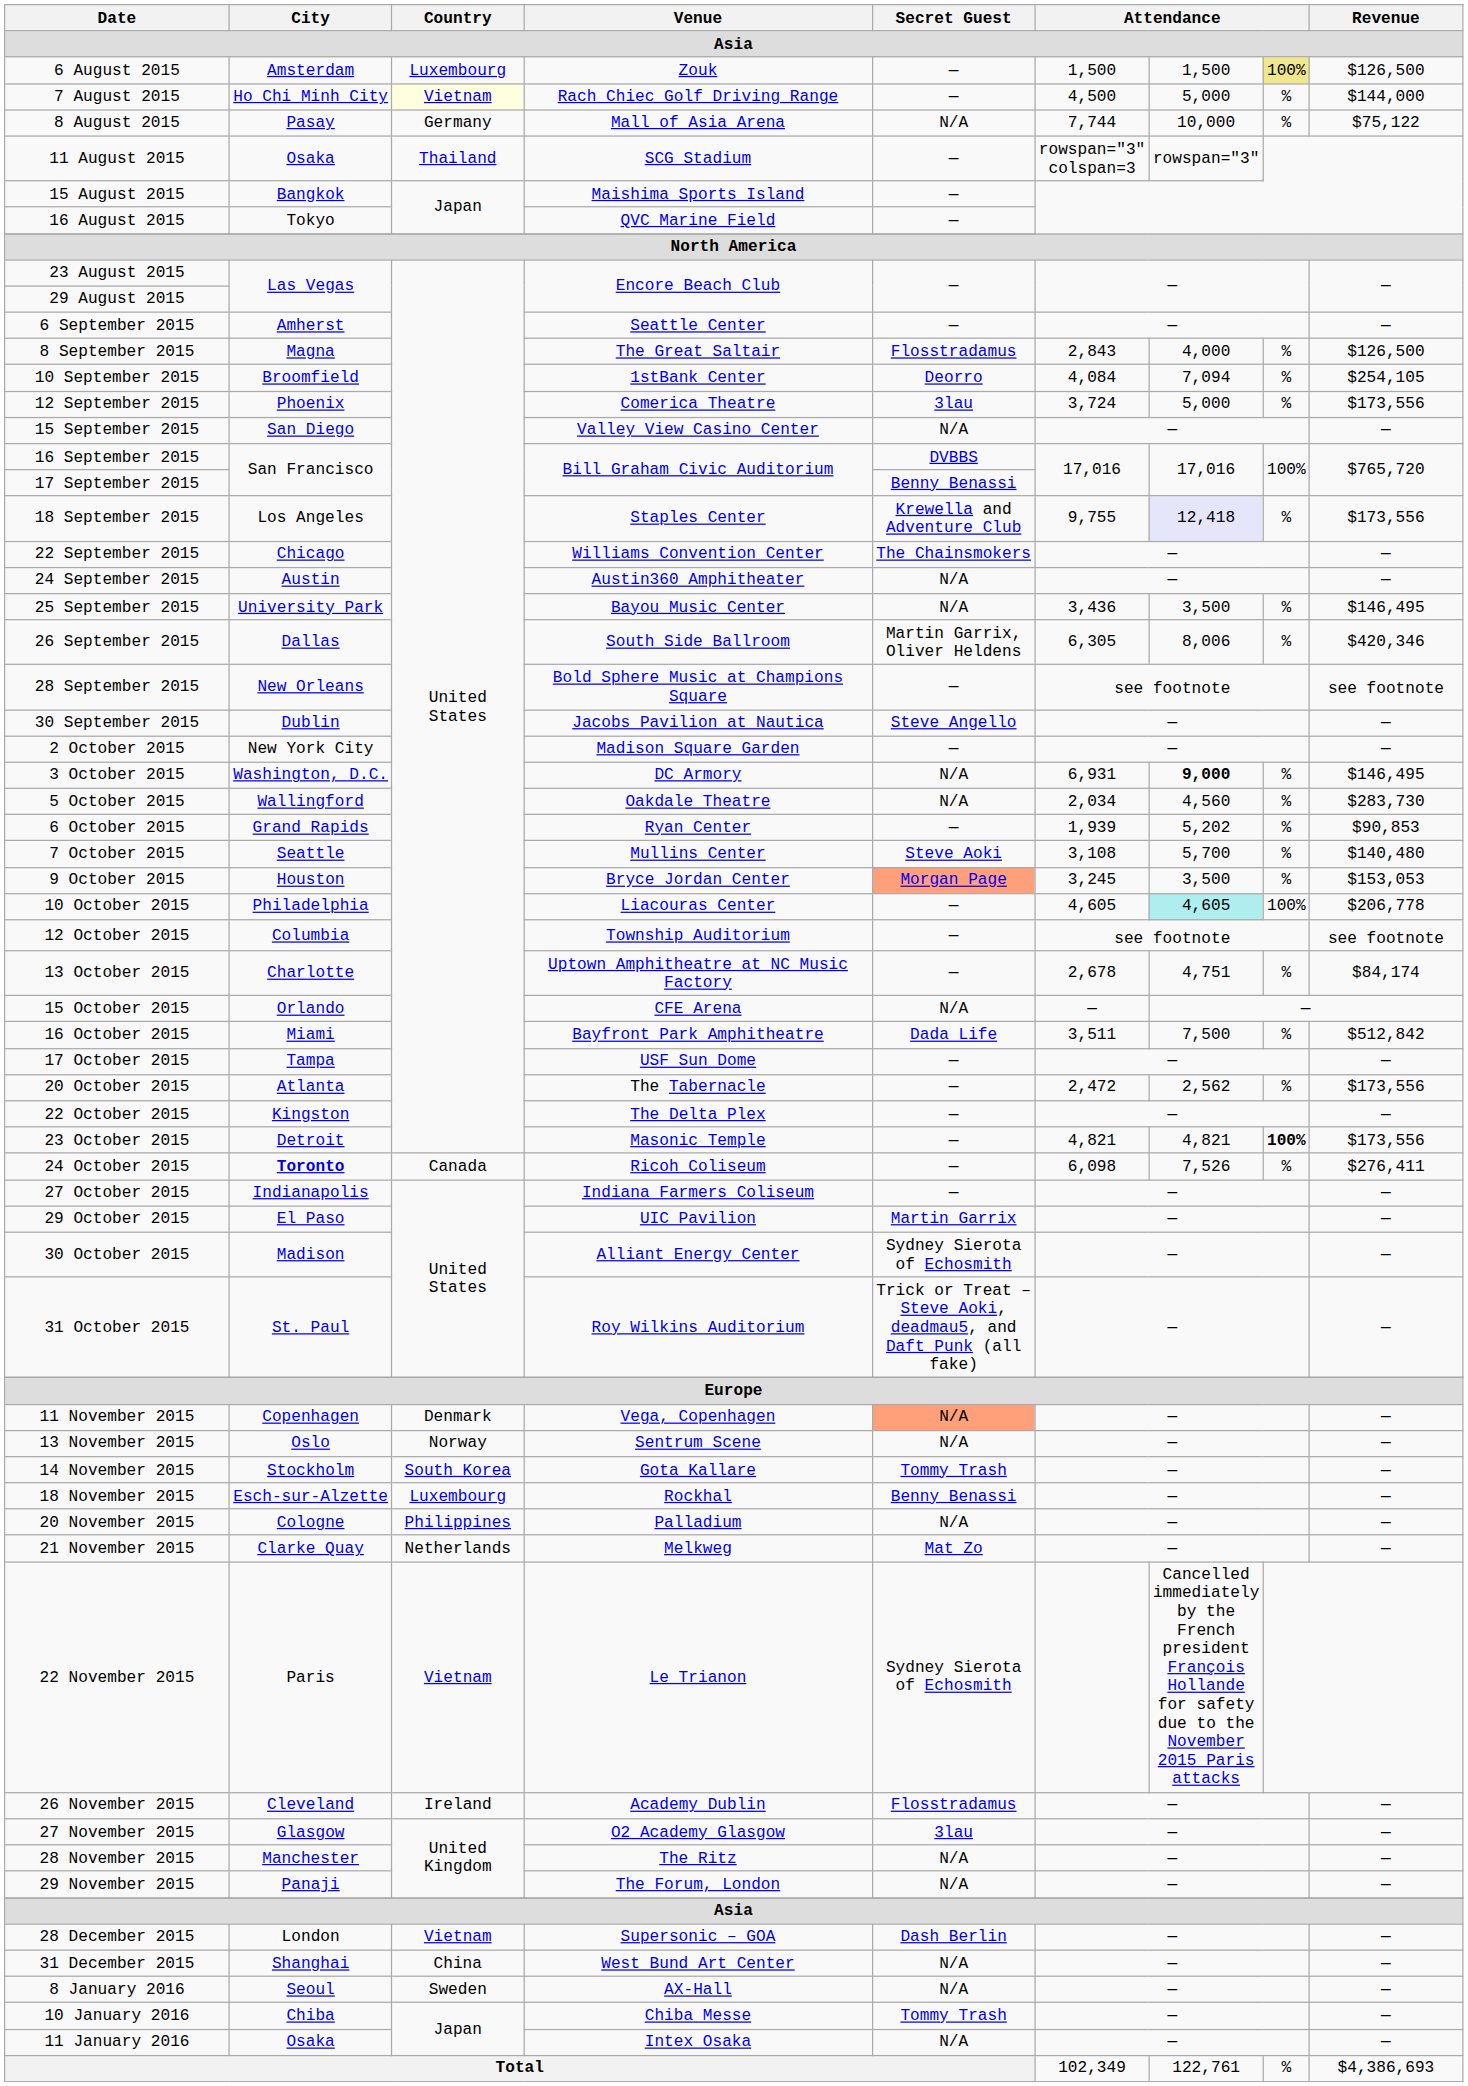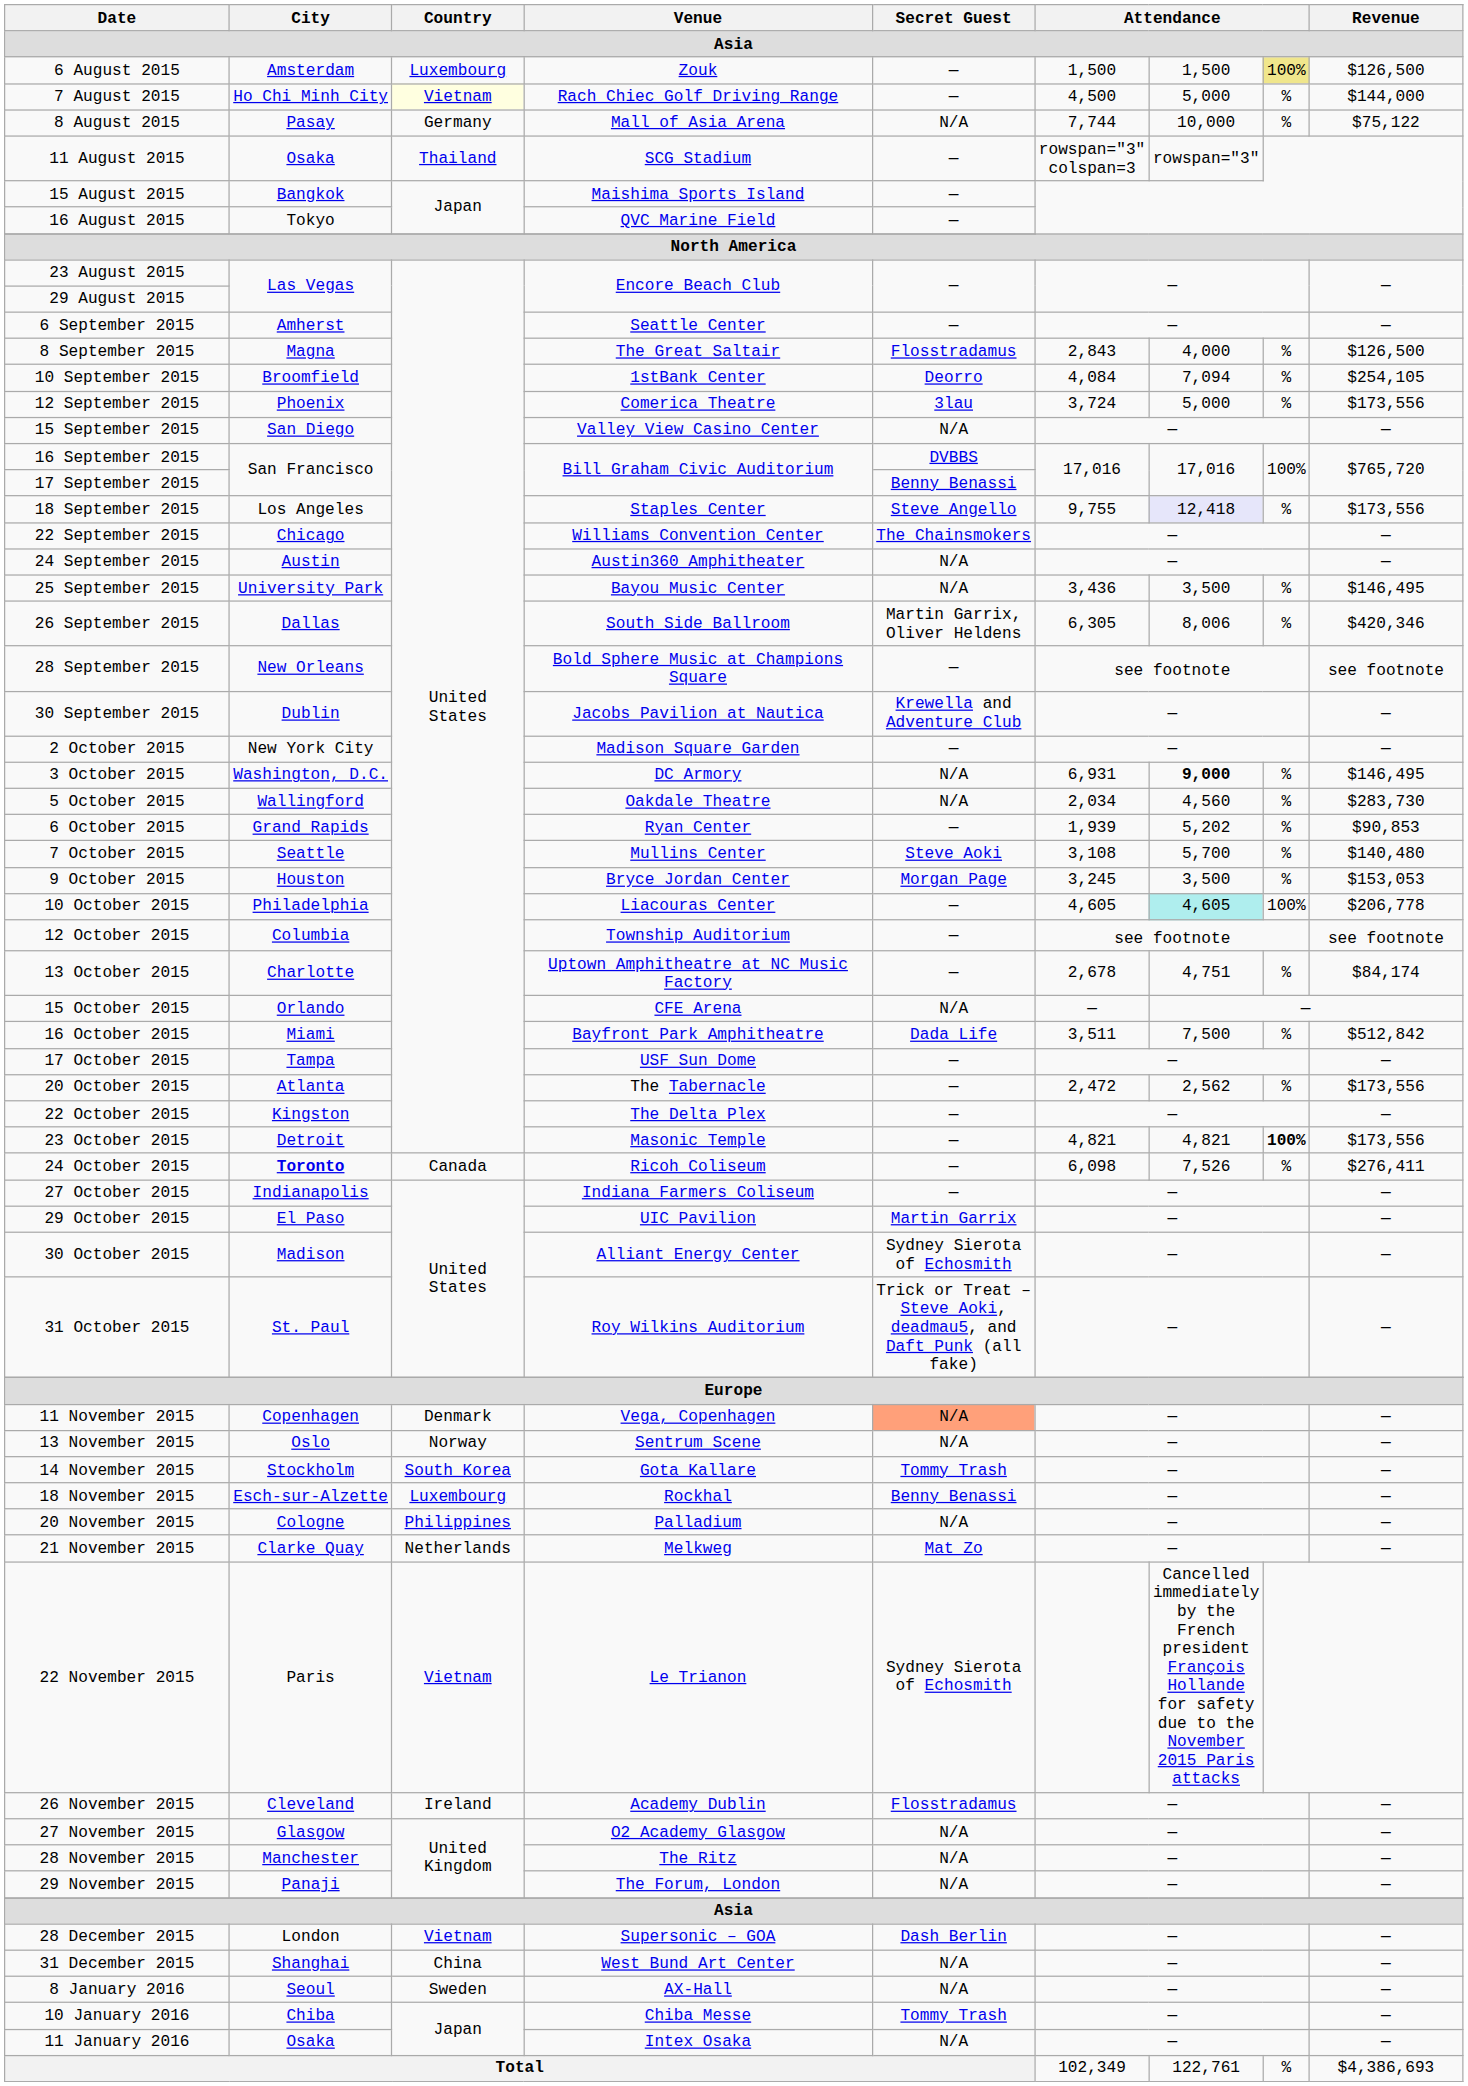18 September 2015 | Secret Guest: Krewella and Adventure Club -> Steve Angello
30 September 2015 | Secret Guest: Steve Angello -> Krewella and Adventure Club
9 October 2015 | Secret Guest: lightsalmon background -> no background
27 November 2015 | Secret Guest: 3lau -> N/A
